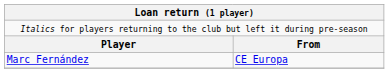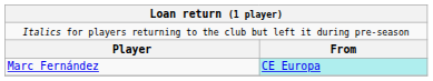Marc Fernández | column 2: no background -> paleturquoise background
